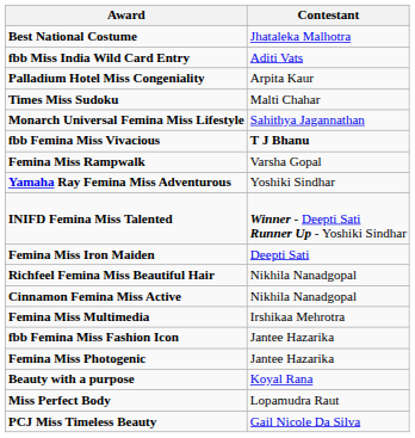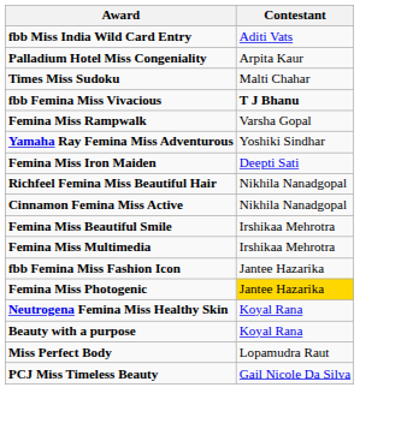- row: Best National Costume | Jhataleka Malhotra
- row: Monarch Universal Femina Miss Lifestyle | Sahithya Jagannathan
- row: INIFD Femina Miss Talented | Winner - Deepti Sati Runner Up - Yoshiki Sindhar
+ row: Femina Miss Beautiful Smile | Irshikaa Mehrotra
Femina Miss Photogenic | Contestant: no background -> gold background
+ row: Neutrogena Femina Miss Healthy Skin | Koyal Rana
